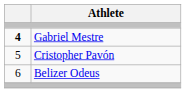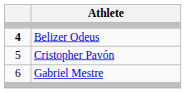row 3 | Athlete: Gabriel Mestre -> Belizer Odeus
row 5 | Athlete: Belizer Odeus -> Gabriel Mestre
